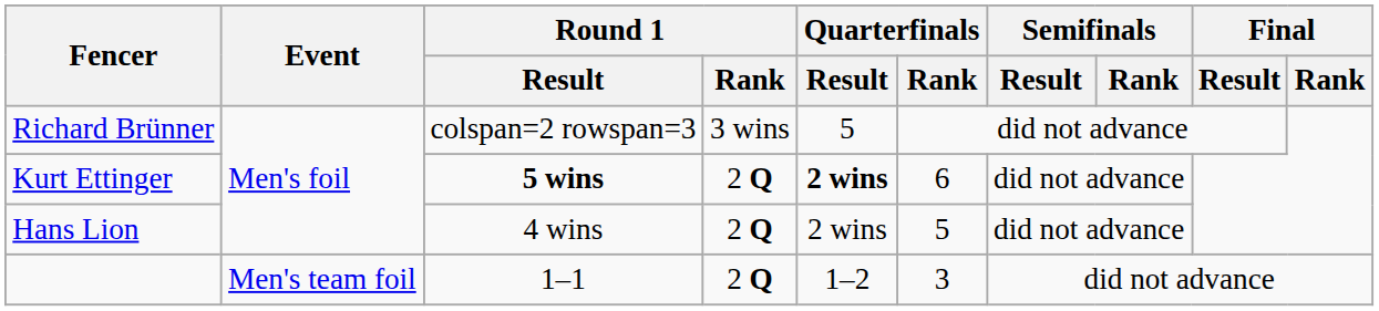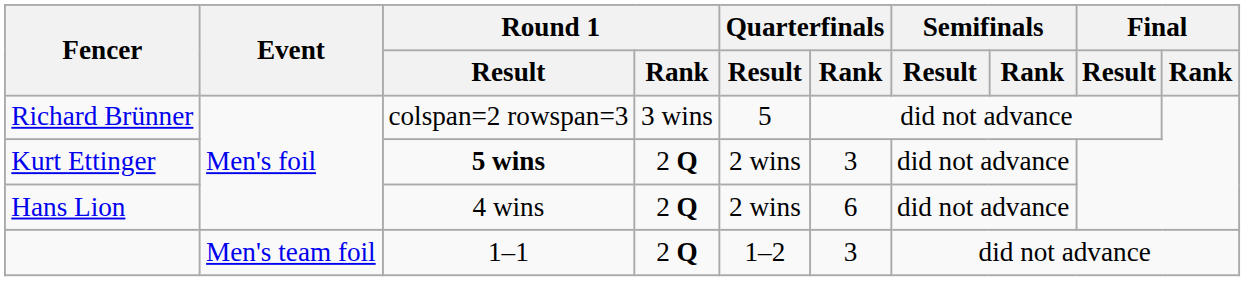Kurt Ettinger | Quarterfinals / Result: bold -> normal
Kurt Ettinger | Quarterfinals / Rank: 6 -> 3
Hans Lion | Quarterfinals / Rank: 5 -> 6
